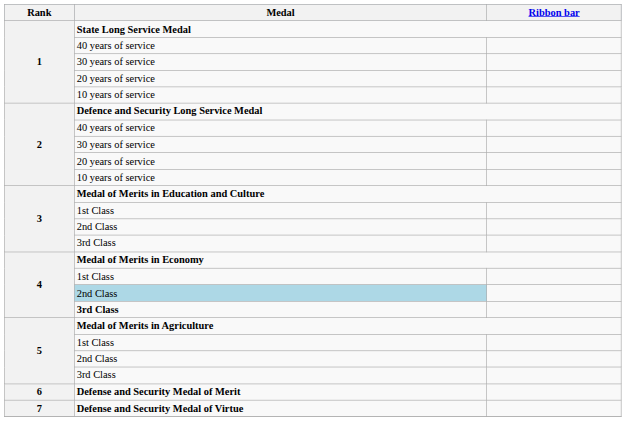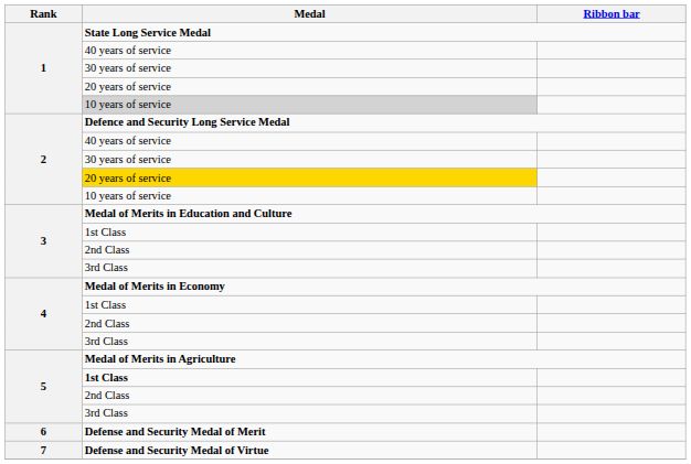1 / 10 years of service | Medal: no background -> lightgrey background
2 / 20 years of service | Medal: no background -> gold background
4 / 2nd Class | Medal: lightblue background -> no background
4 / 3rd Class | Medal: bold -> normal
5 / 1st Class | Medal: normal -> bold
